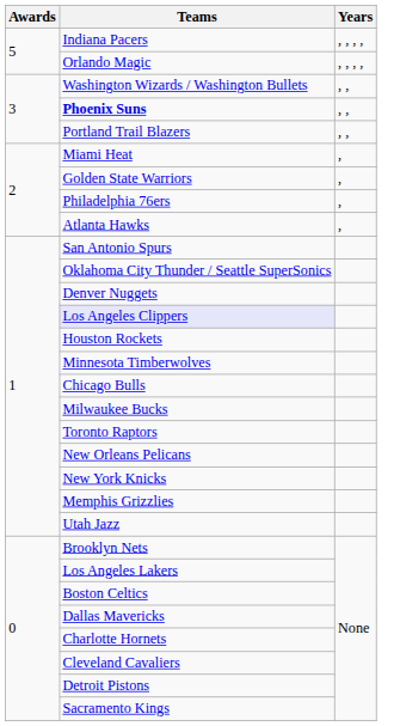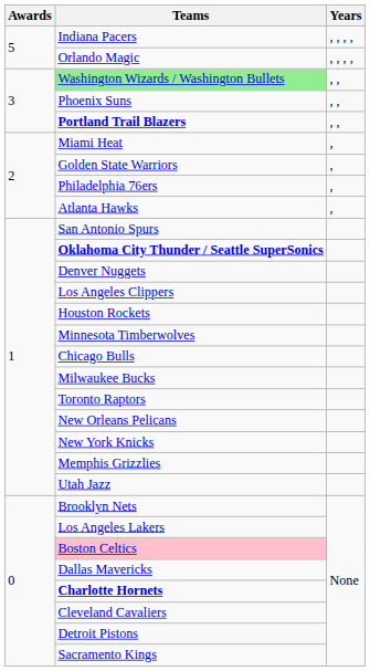Washington Wizards / Washington Bullets | Teams: no background -> lightgreen background
Phoenix Suns | Teams: bold -> normal
Portland Trail Blazers | Teams: normal -> bold
Oklahoma City Thunder / Seattle SuperSonics | Teams: normal -> bold
Los Angeles Clippers | Teams: lavender background -> no background
Boston Celtics | Teams: no background -> pink background
Charlotte Hornets | Teams: normal -> bold
